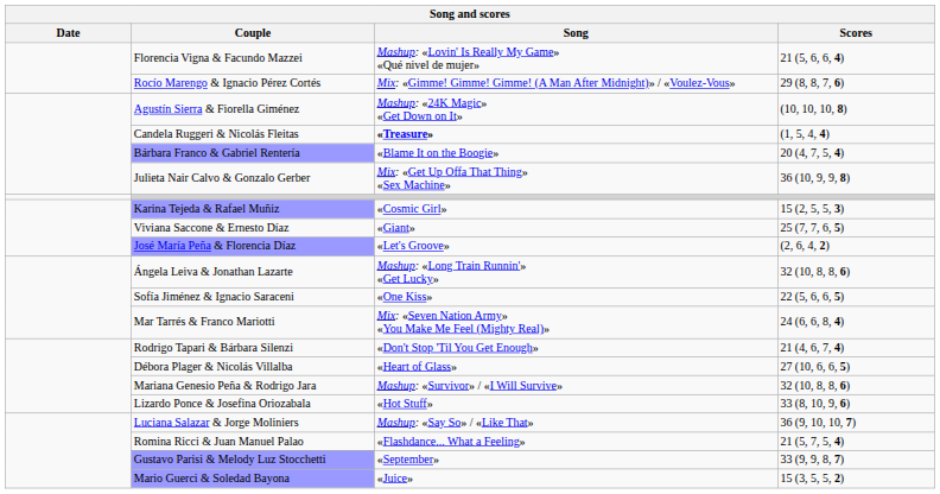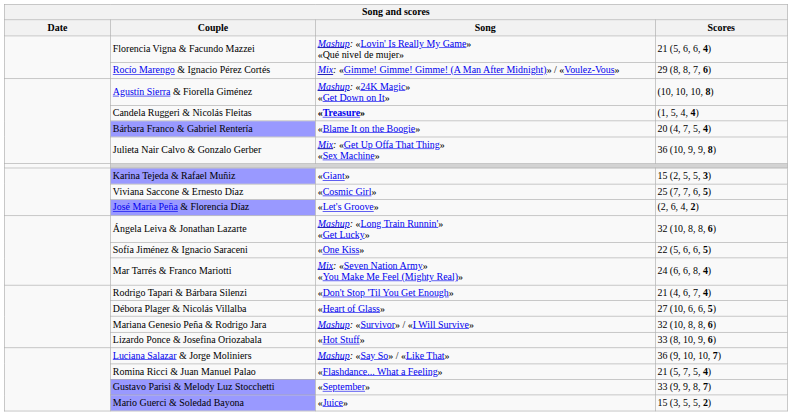Karina Tejeda & Rafael Muñiz | Song: «Cosmic Girl» -> «Giant»
Viviana Saccone & Ernesto Díaz | Song: «Giant» -> «Cosmic Girl»
